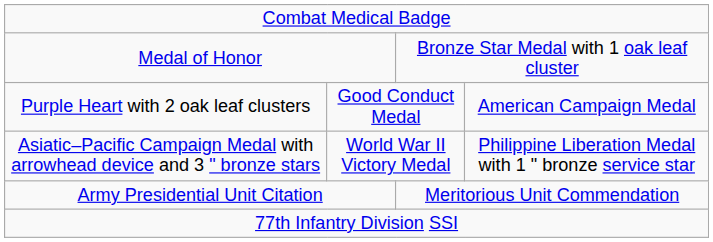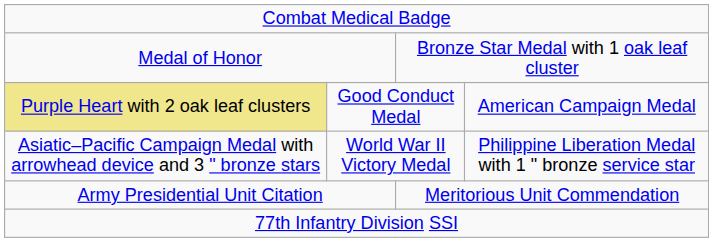Purple Heart with 2 oak leaf clusters | column 1: no background -> khaki background
